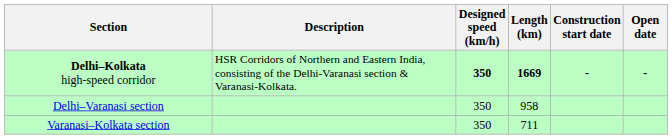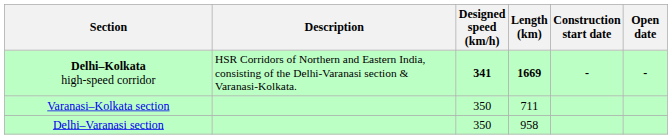Delhi–Kolkata high-speed corridor | Designed speed (km/h): 350 -> 341
rows swapped: Delhi–Varanasi section <-> Varanasi–Kolkata section
